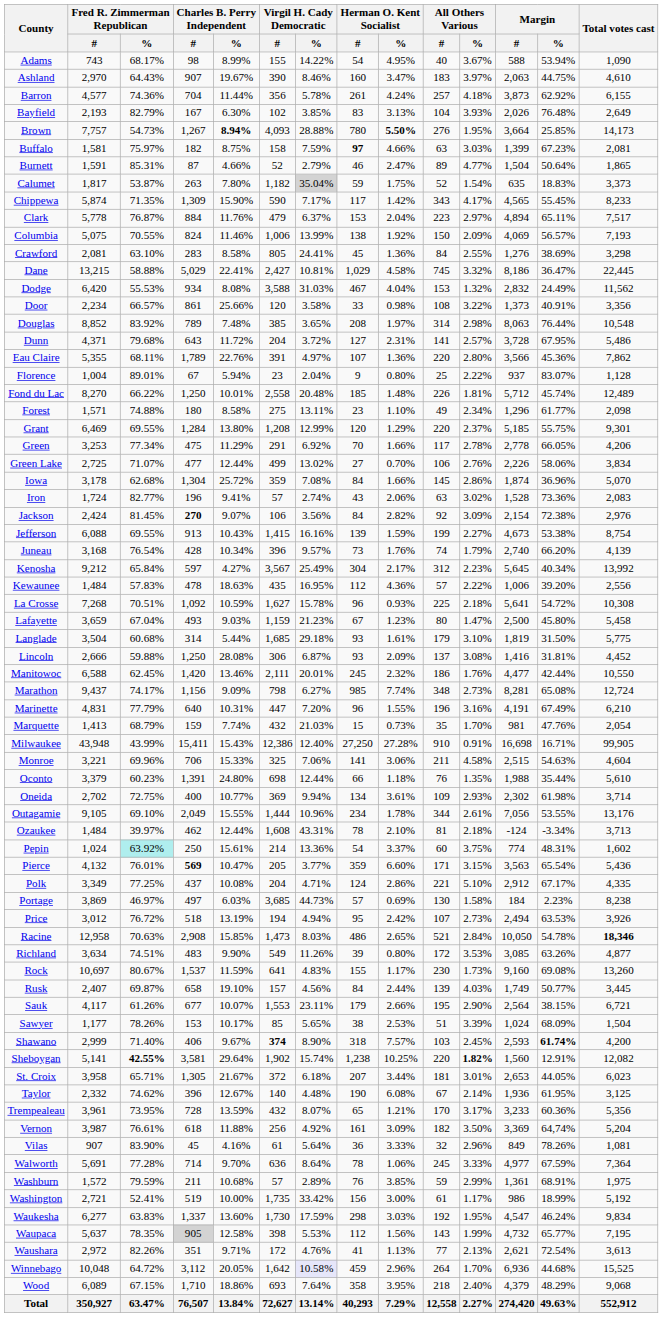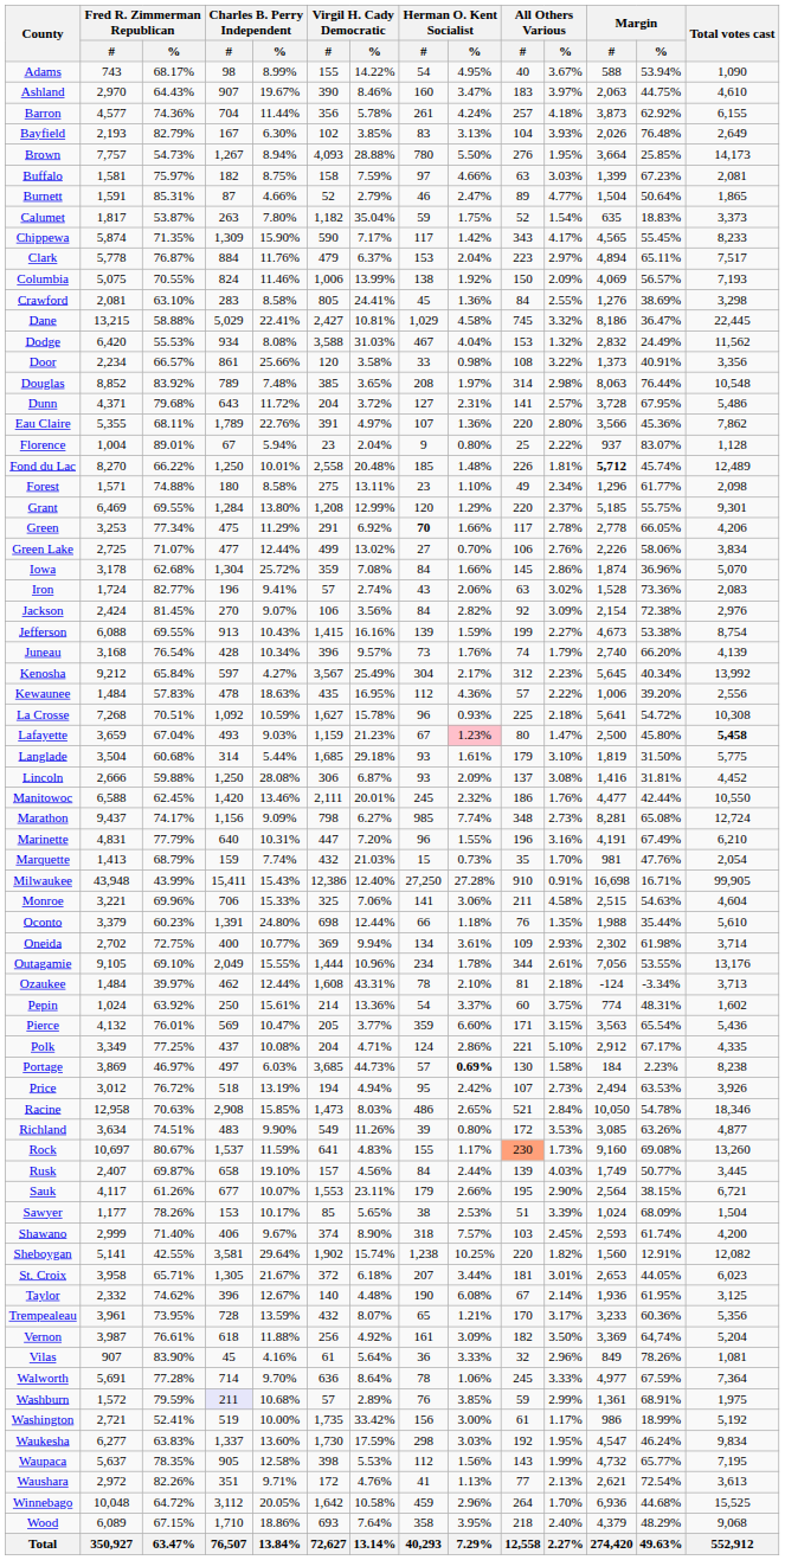Brown | Charles B. Perry Independent / %: bold -> normal
Brown | Herman O. Kent Socialist / %: bold -> normal
Buffalo | Herman O. Kent Socialist / #: bold -> normal
Calumet | Virgil H. Cady Democratic / %: lightgrey background -> no background
Fond du Lac | Margin / #: normal -> bold
Green | Herman O. Kent Socialist / #: normal -> bold
Jackson | Charles B. Perry Independent / #: bold -> normal
Lafayette | Herman O. Kent Socialist / %: no background -> pink background
Lafayette | Total votes cast: normal -> bold
Pepin | Fred R. Zimmerman Republican / %: paleturquoise background -> no background
Pierce | Charles B. Perry Independent / #: bold -> normal
Portage | Herman O. Kent Socialist / %: normal -> bold
Racine | Total votes cast: bold -> normal
Rock | All Others Various / #: no background -> lightsalmon background
Shawano | Virgil H. Cady Democratic / #: bold -> normal
Shawano | Margin / %: bold -> normal
Sheboygan | Fred R. Zimmerman Republican / %: bold -> normal
Sheboygan | All Others Various / %: bold -> normal
Washburn | Charles B. Perry Independent / #: no background -> lavender background
Waupaca | Charles B. Perry Independent / #: lightgrey background -> no background
Winnebago | Virgil H. Cady Democratic / %: lavender background -> no background
